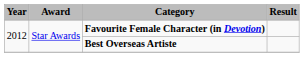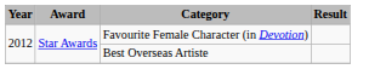Favourite Female Character (in Devotion) | Category: bold -> normal
Best Overseas Artiste | Category: bold -> normal
